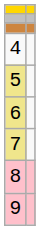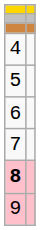row 5 | column 1: khaki background -> no background
row 6 | column 1: khaki background -> no background
row 7 | column 1: khaki background -> no background
row 8 | column 1: normal -> bold
